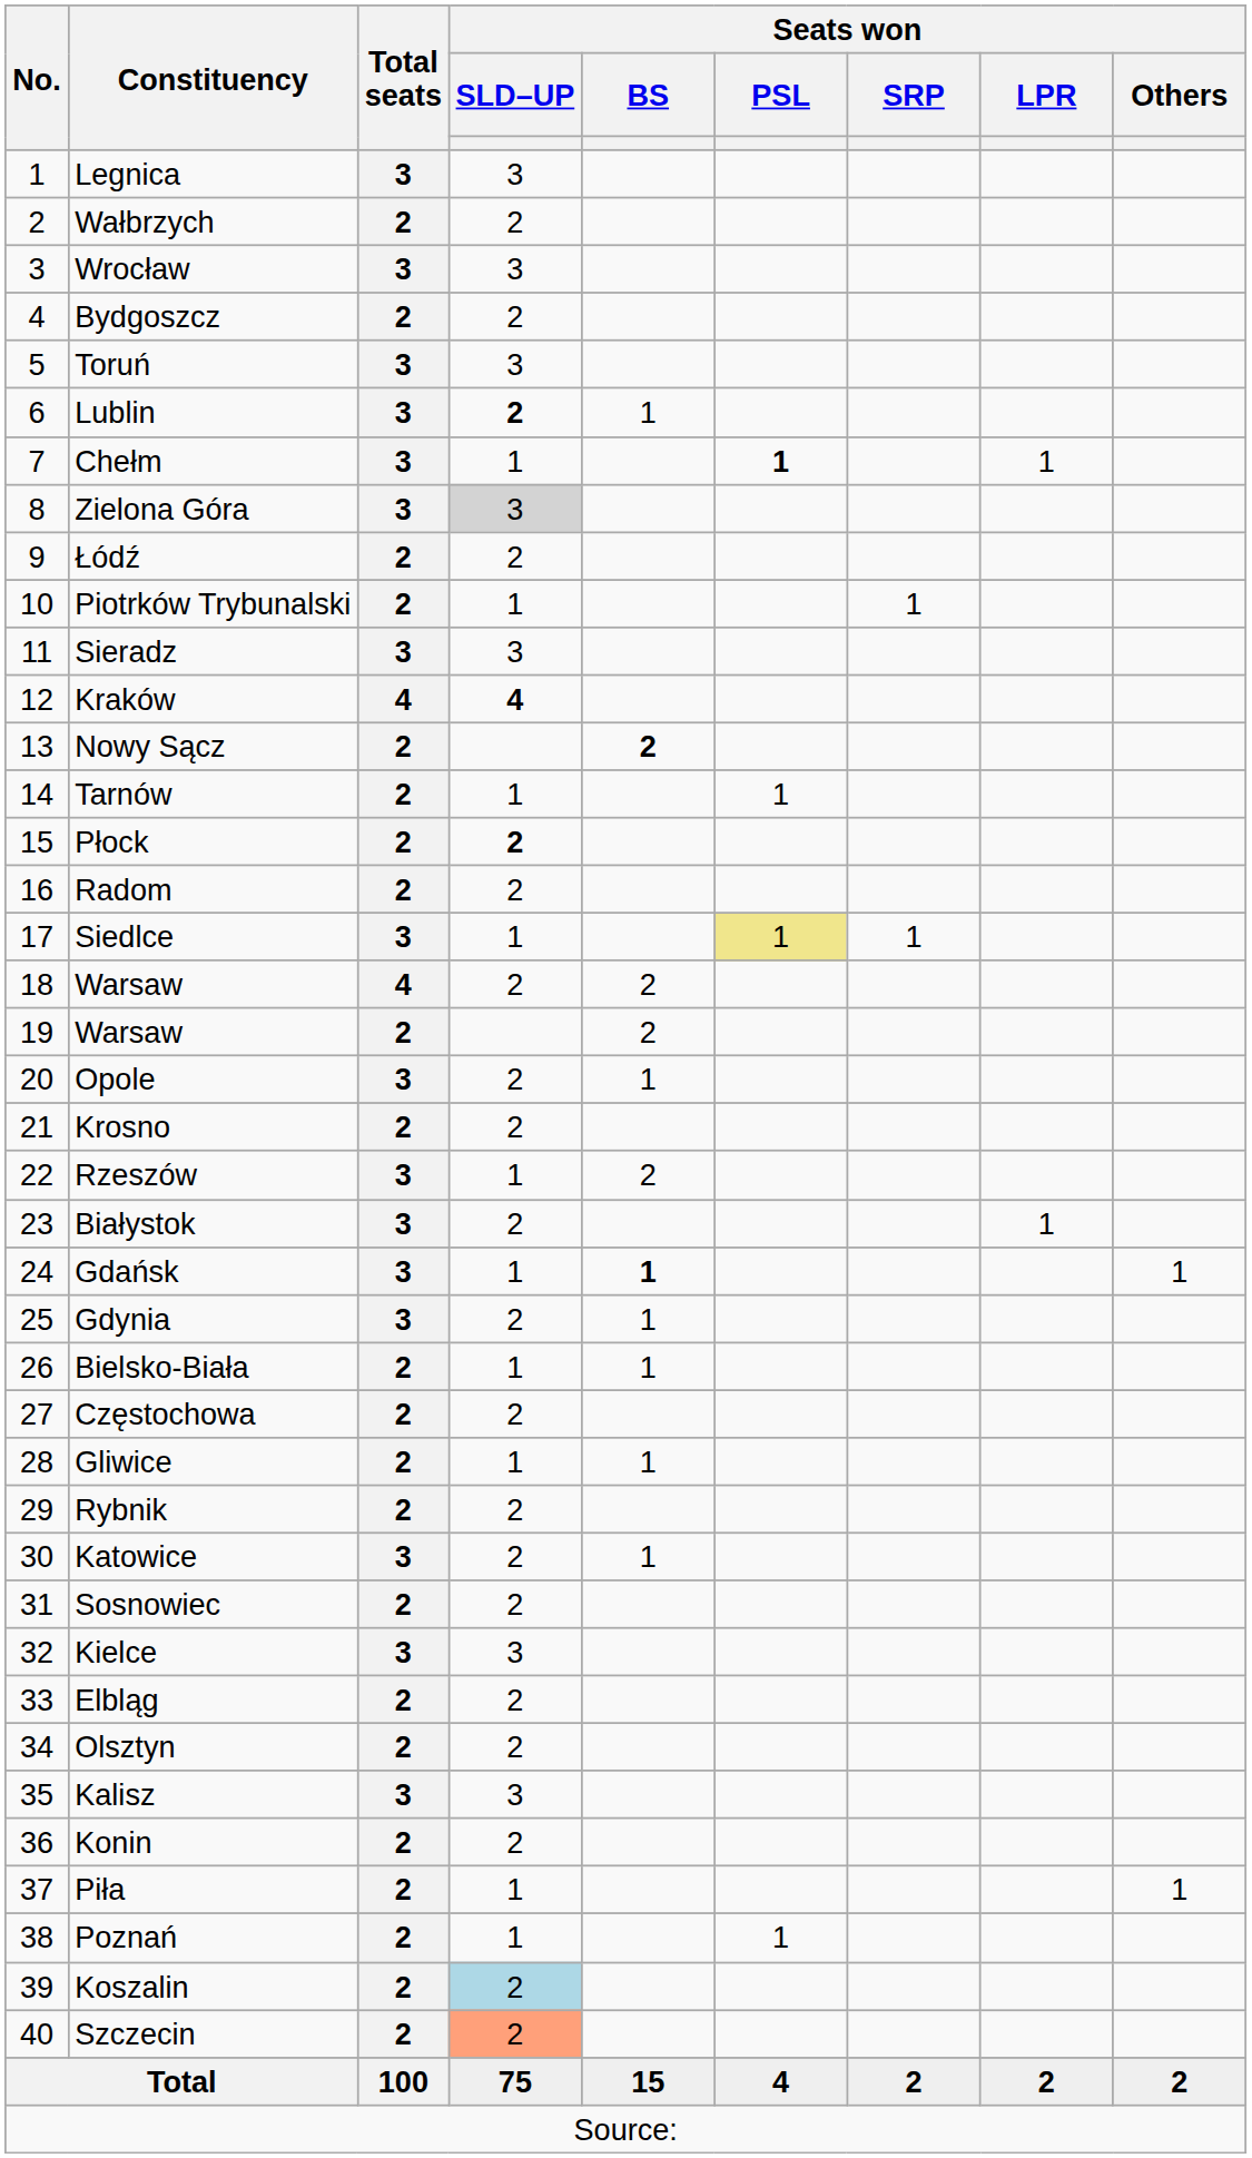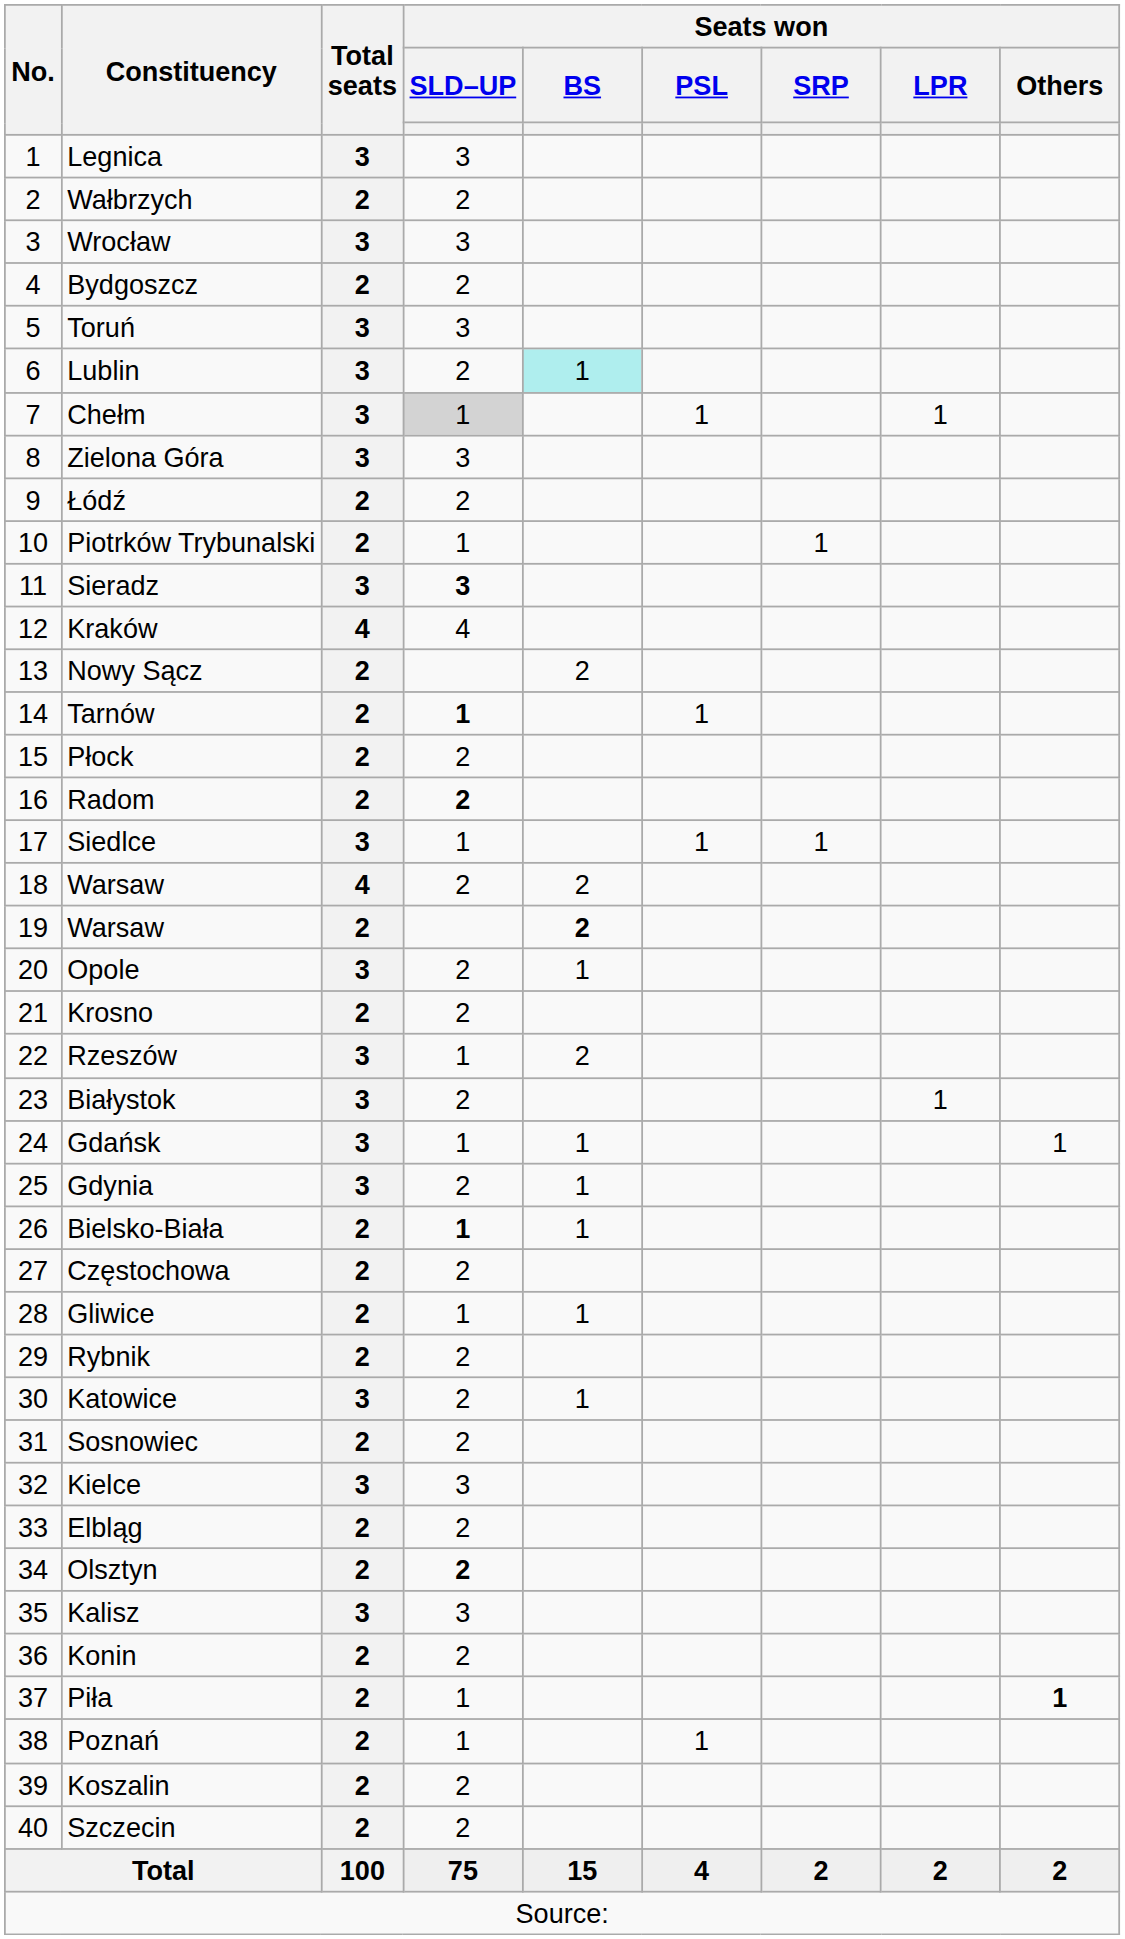Lublin | Seats won / SLD–UP: bold -> normal
Lublin | Seats won / BS: no background -> paleturquoise background
Chełm | Seats won / SLD–UP: no background -> lightgrey background
Chełm | Seats won / PSL: bold -> normal
Zielona Góra | Seats won / SLD–UP: lightgrey background -> no background
Sieradz | Seats won / SLD–UP: normal -> bold
Kraków | Seats won / SLD–UP: bold -> normal
Nowy Sącz | Seats won / BS: bold -> normal
Tarnów | Seats won / SLD–UP: normal -> bold
Płock | Seats won / SLD–UP: bold -> normal
Radom | Seats won / SLD–UP: normal -> bold
Siedlce | Seats won / PSL: khaki background -> no background
19 / Warsaw | Seats won / BS: normal -> bold
Gdańsk | Seats won / BS: bold -> normal
Bielsko-Biała | Seats won / SLD–UP: normal -> bold
Olsztyn | Seats won / SLD–UP: normal -> bold
Piła | Seats won / Others: normal -> bold
Koszalin | Seats won / SLD–UP: lightblue background -> no background
Szczecin | Seats won / SLD–UP: lightsalmon background -> no background
